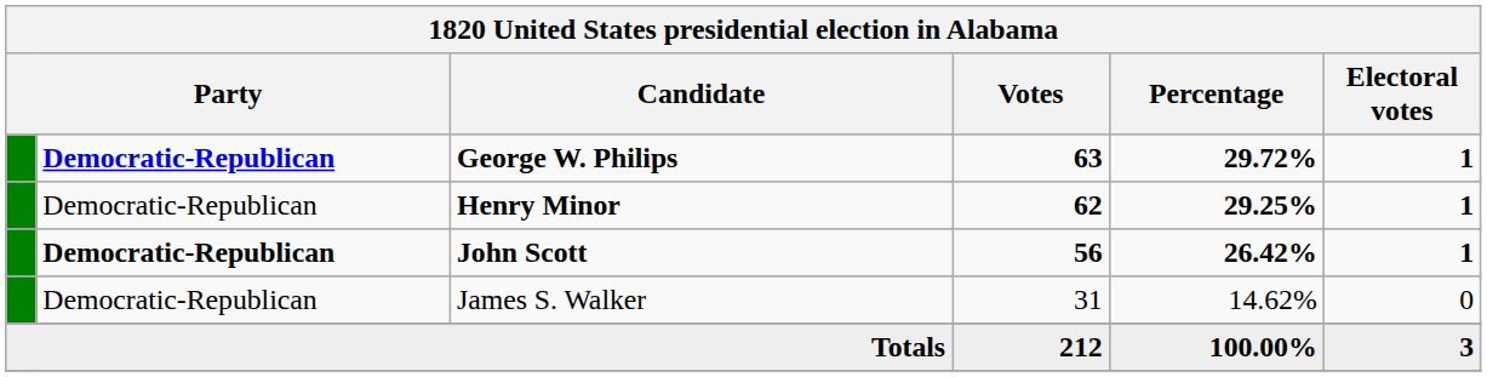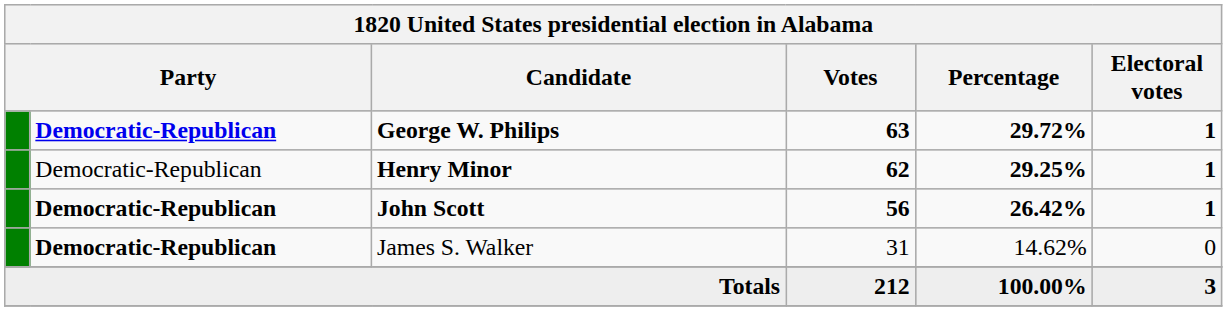James S. Walker | column 2: normal -> bold
